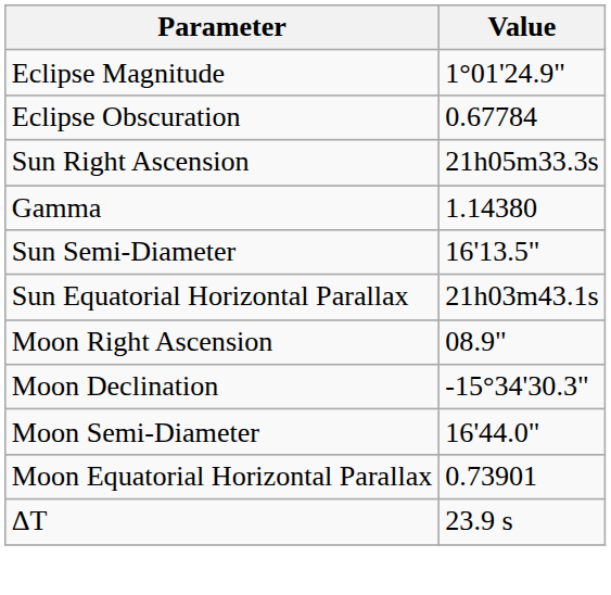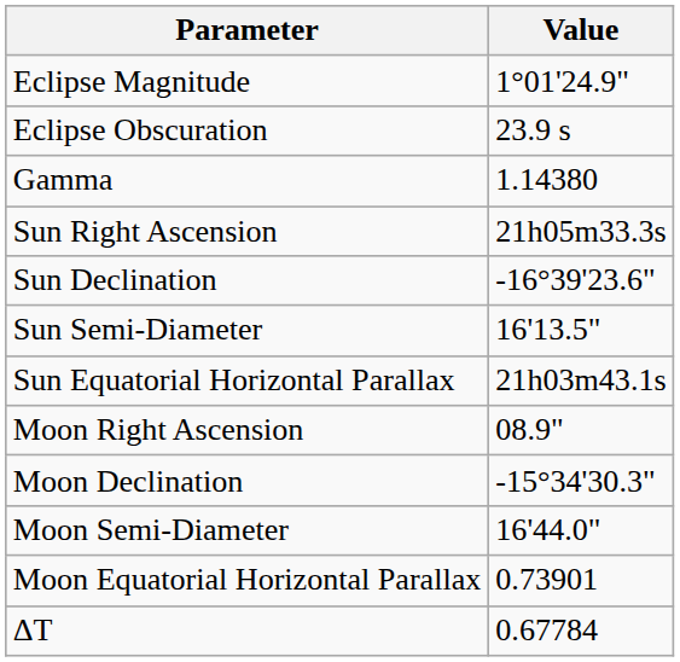Eclipse Obscuration | Value: 0.67784 -> 23.9 s
rows swapped: Gamma <-> Sun Right Ascension
+ row: Sun Declination | -16°39'23.6"
ΔT | Value: 23.9 s -> 0.67784
